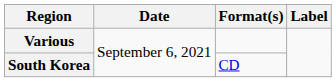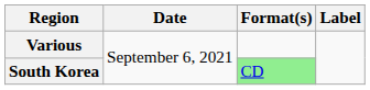South Korea | Format(s): no background -> lightgreen background
